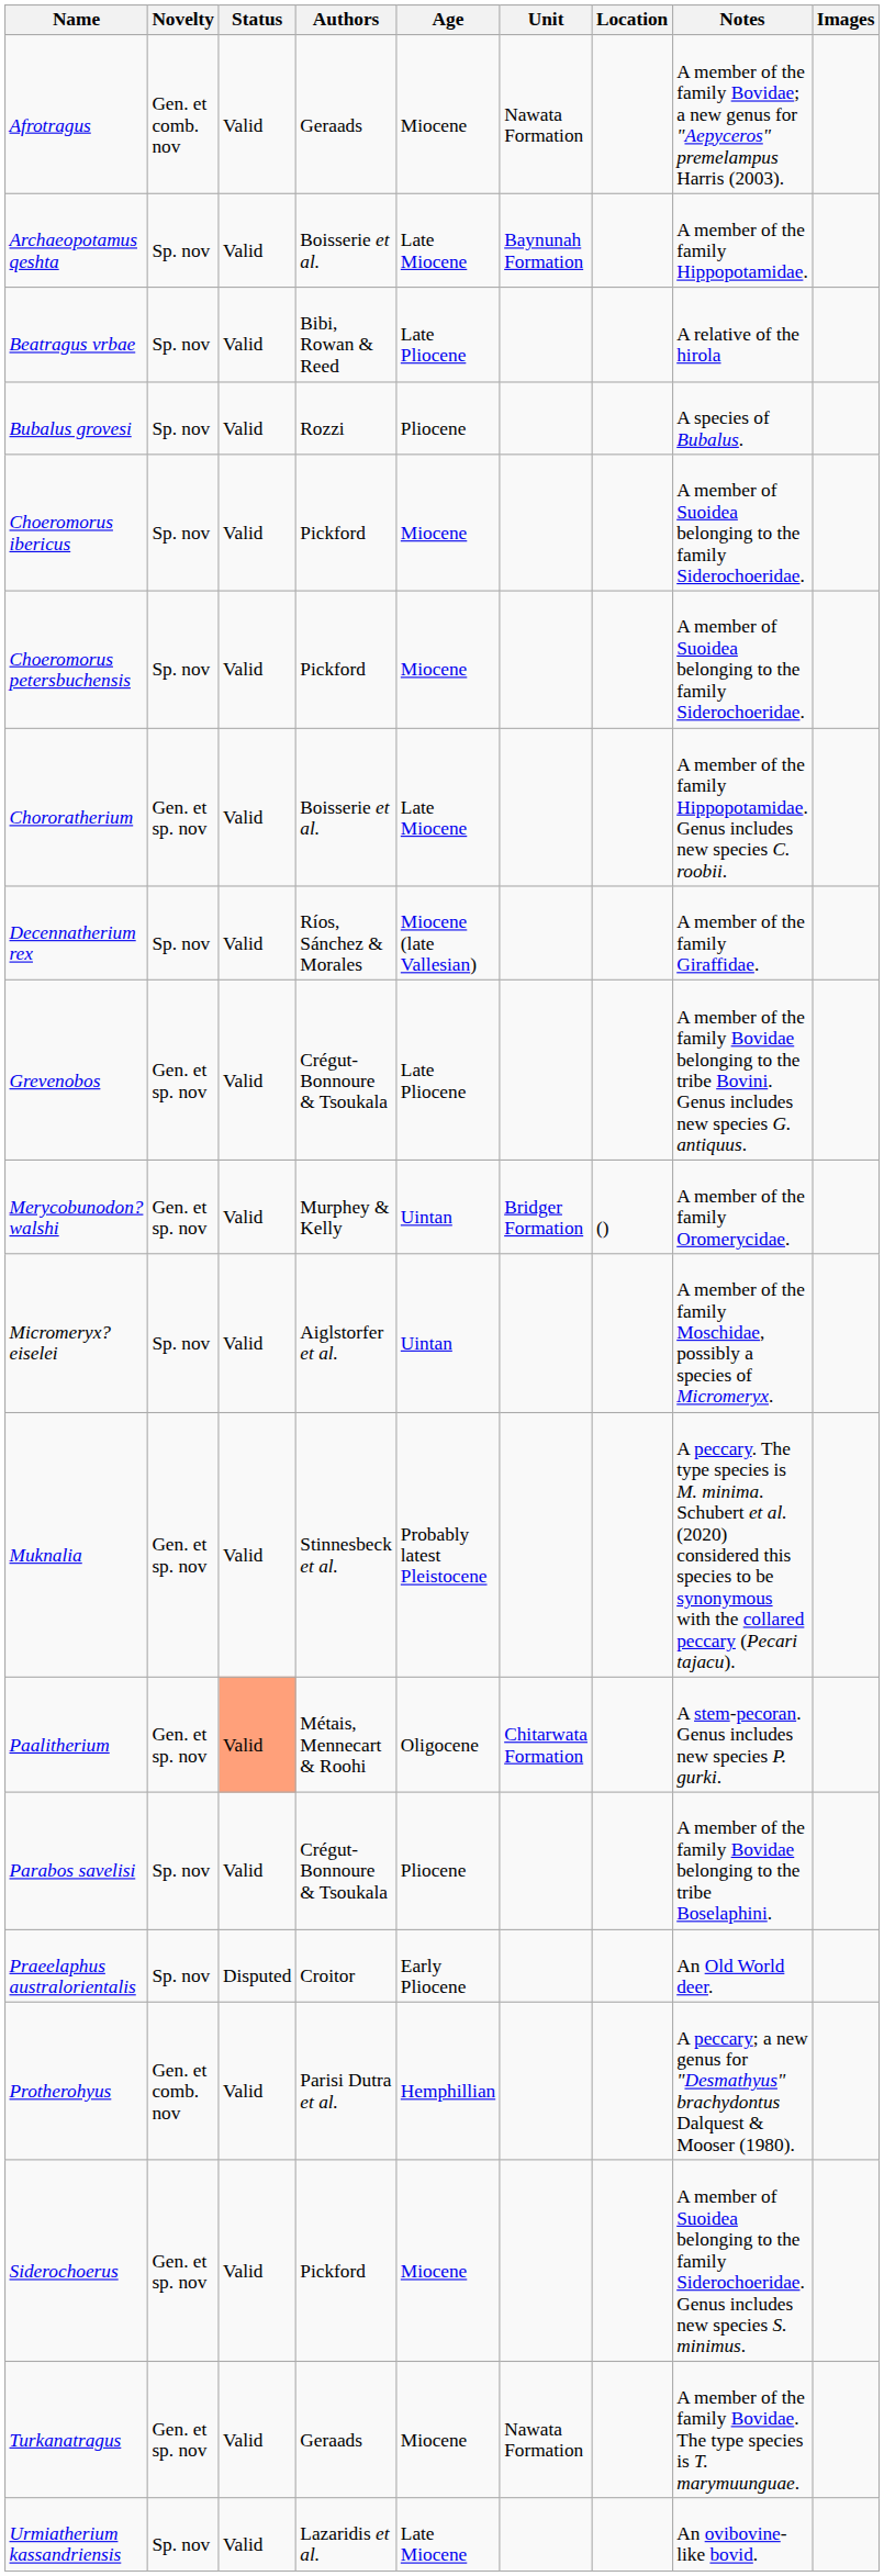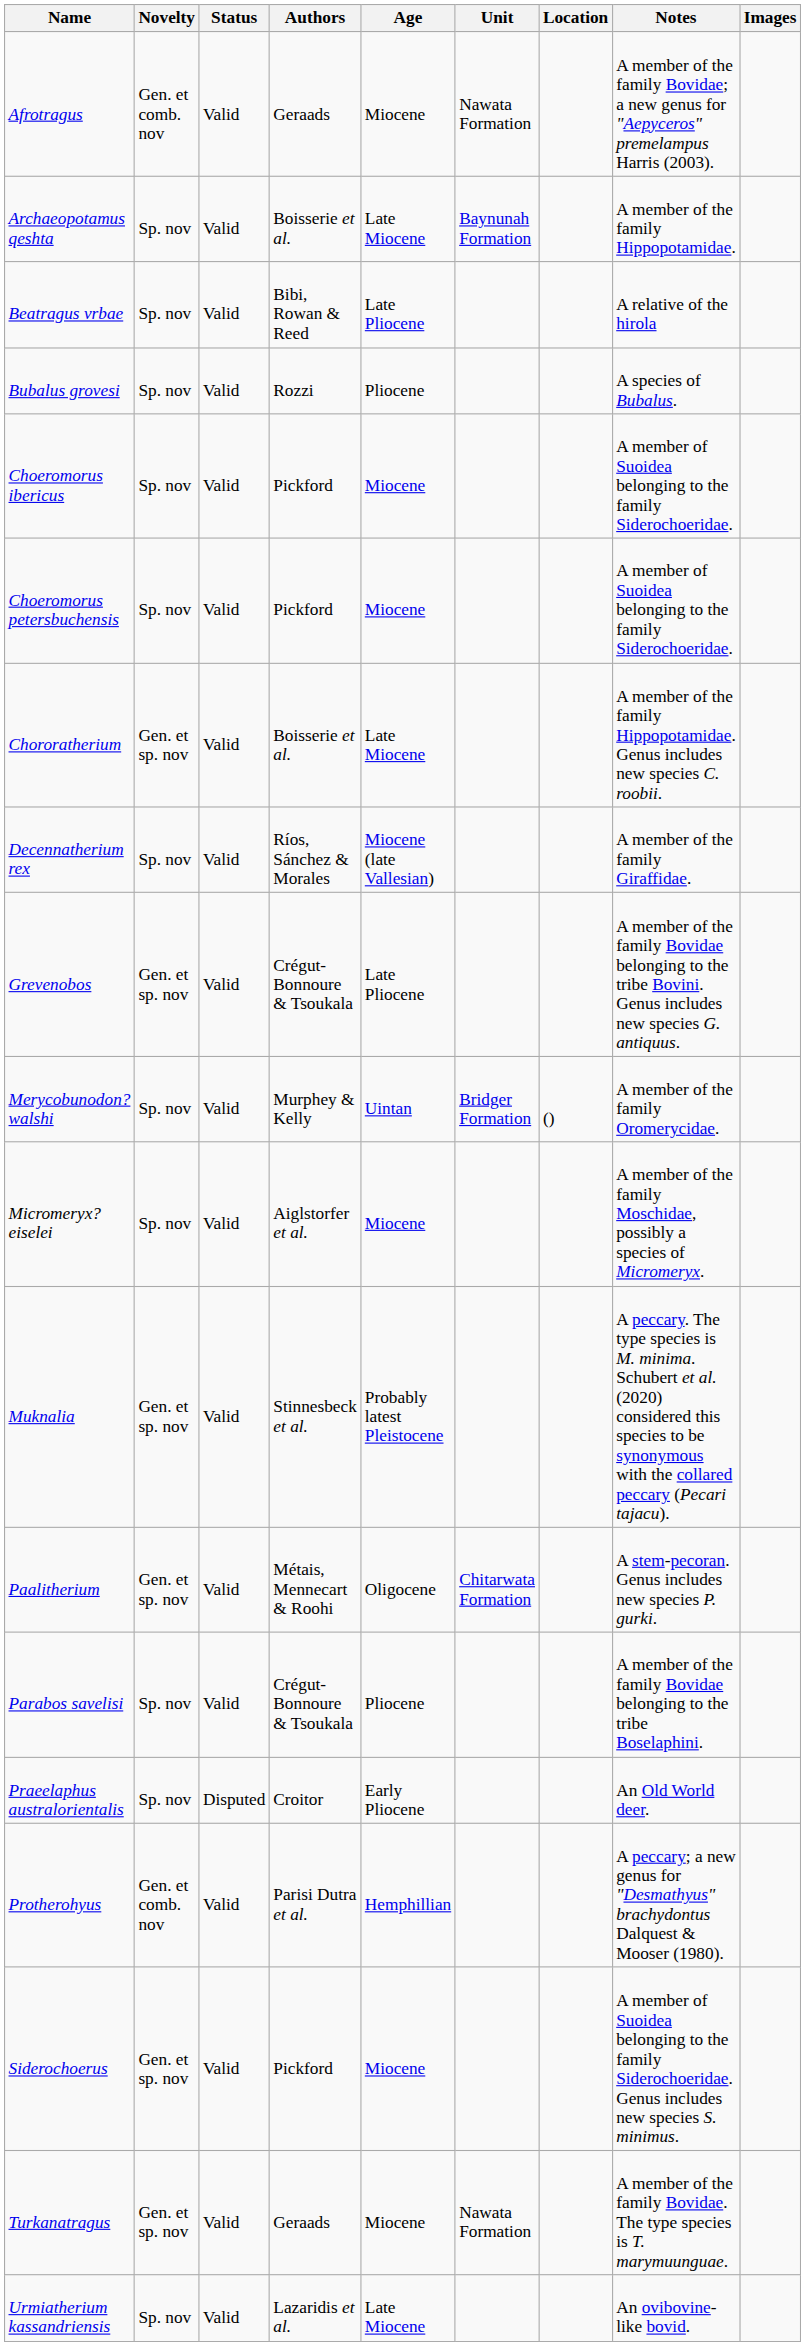Merycobunodon? walshi | Novelty: Gen. et sp. nov -> Sp. nov
Micromeryx? eiselei | Age: Uintan -> Miocene
Paalitherium | Status: lightsalmon background -> no background
